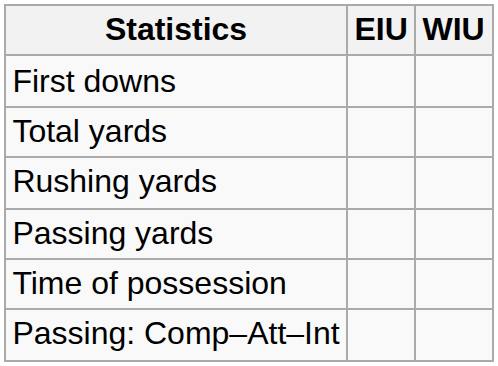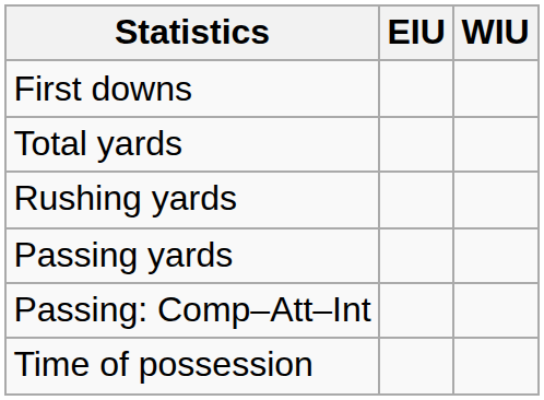rows swapped: Passing: Comp–Att–Int <-> Time of possession
